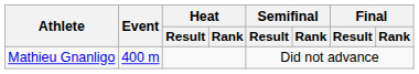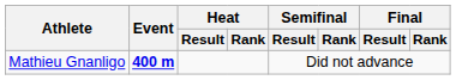Mathieu Gnanligo | Event: normal -> bold
